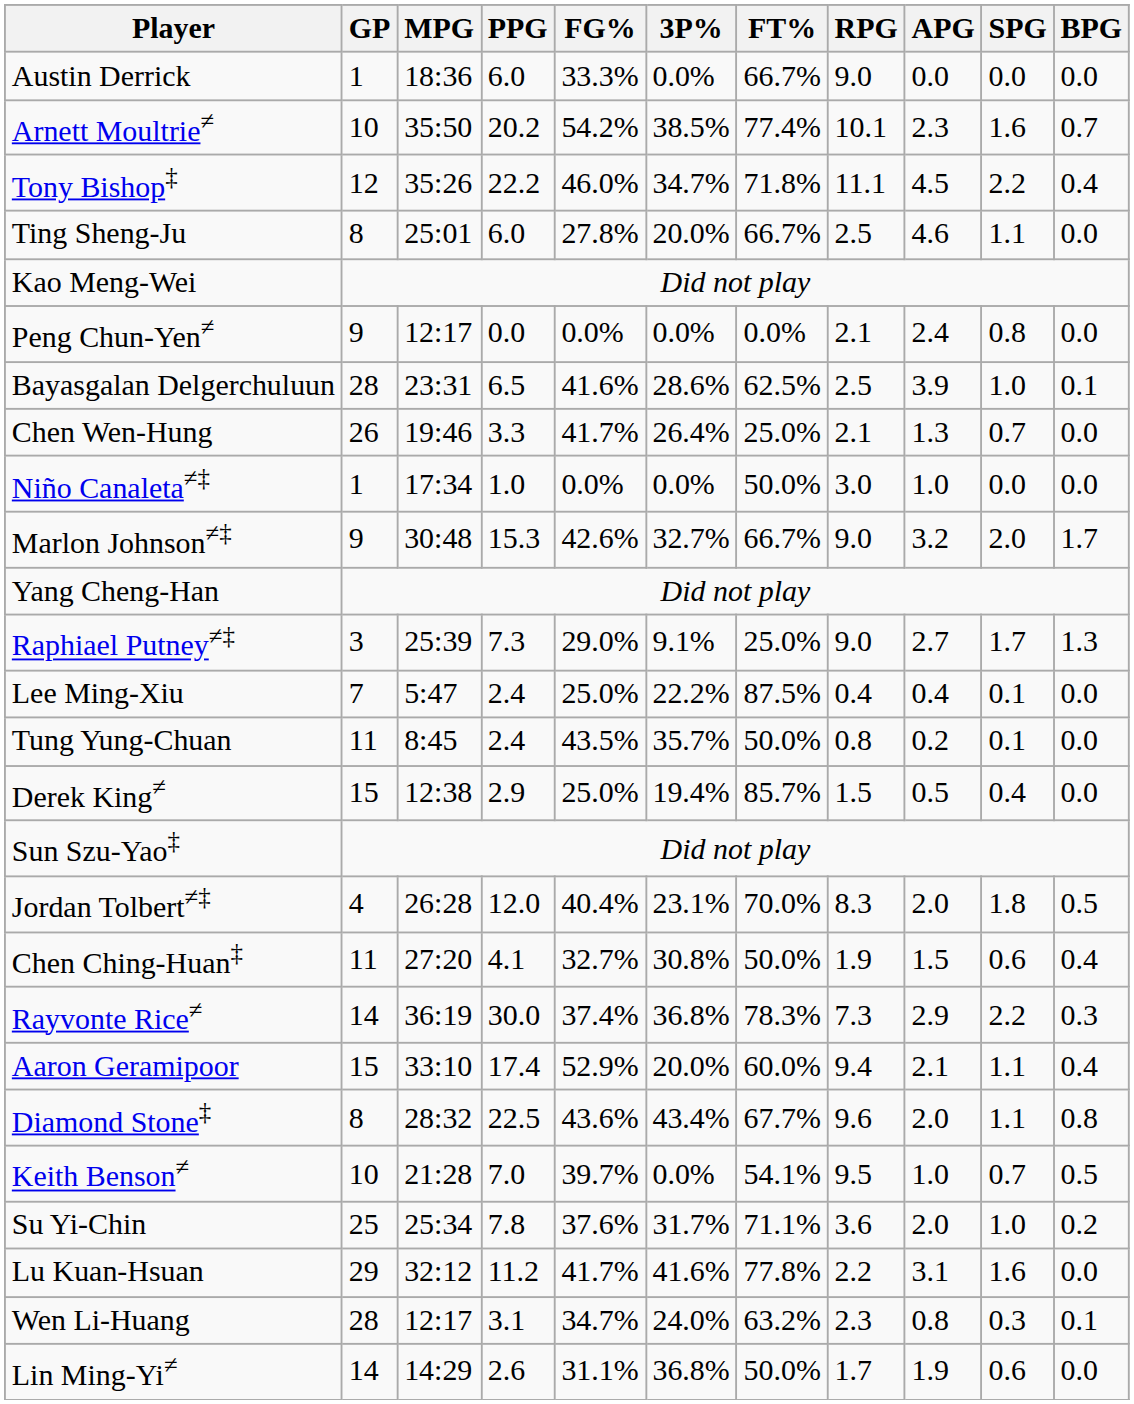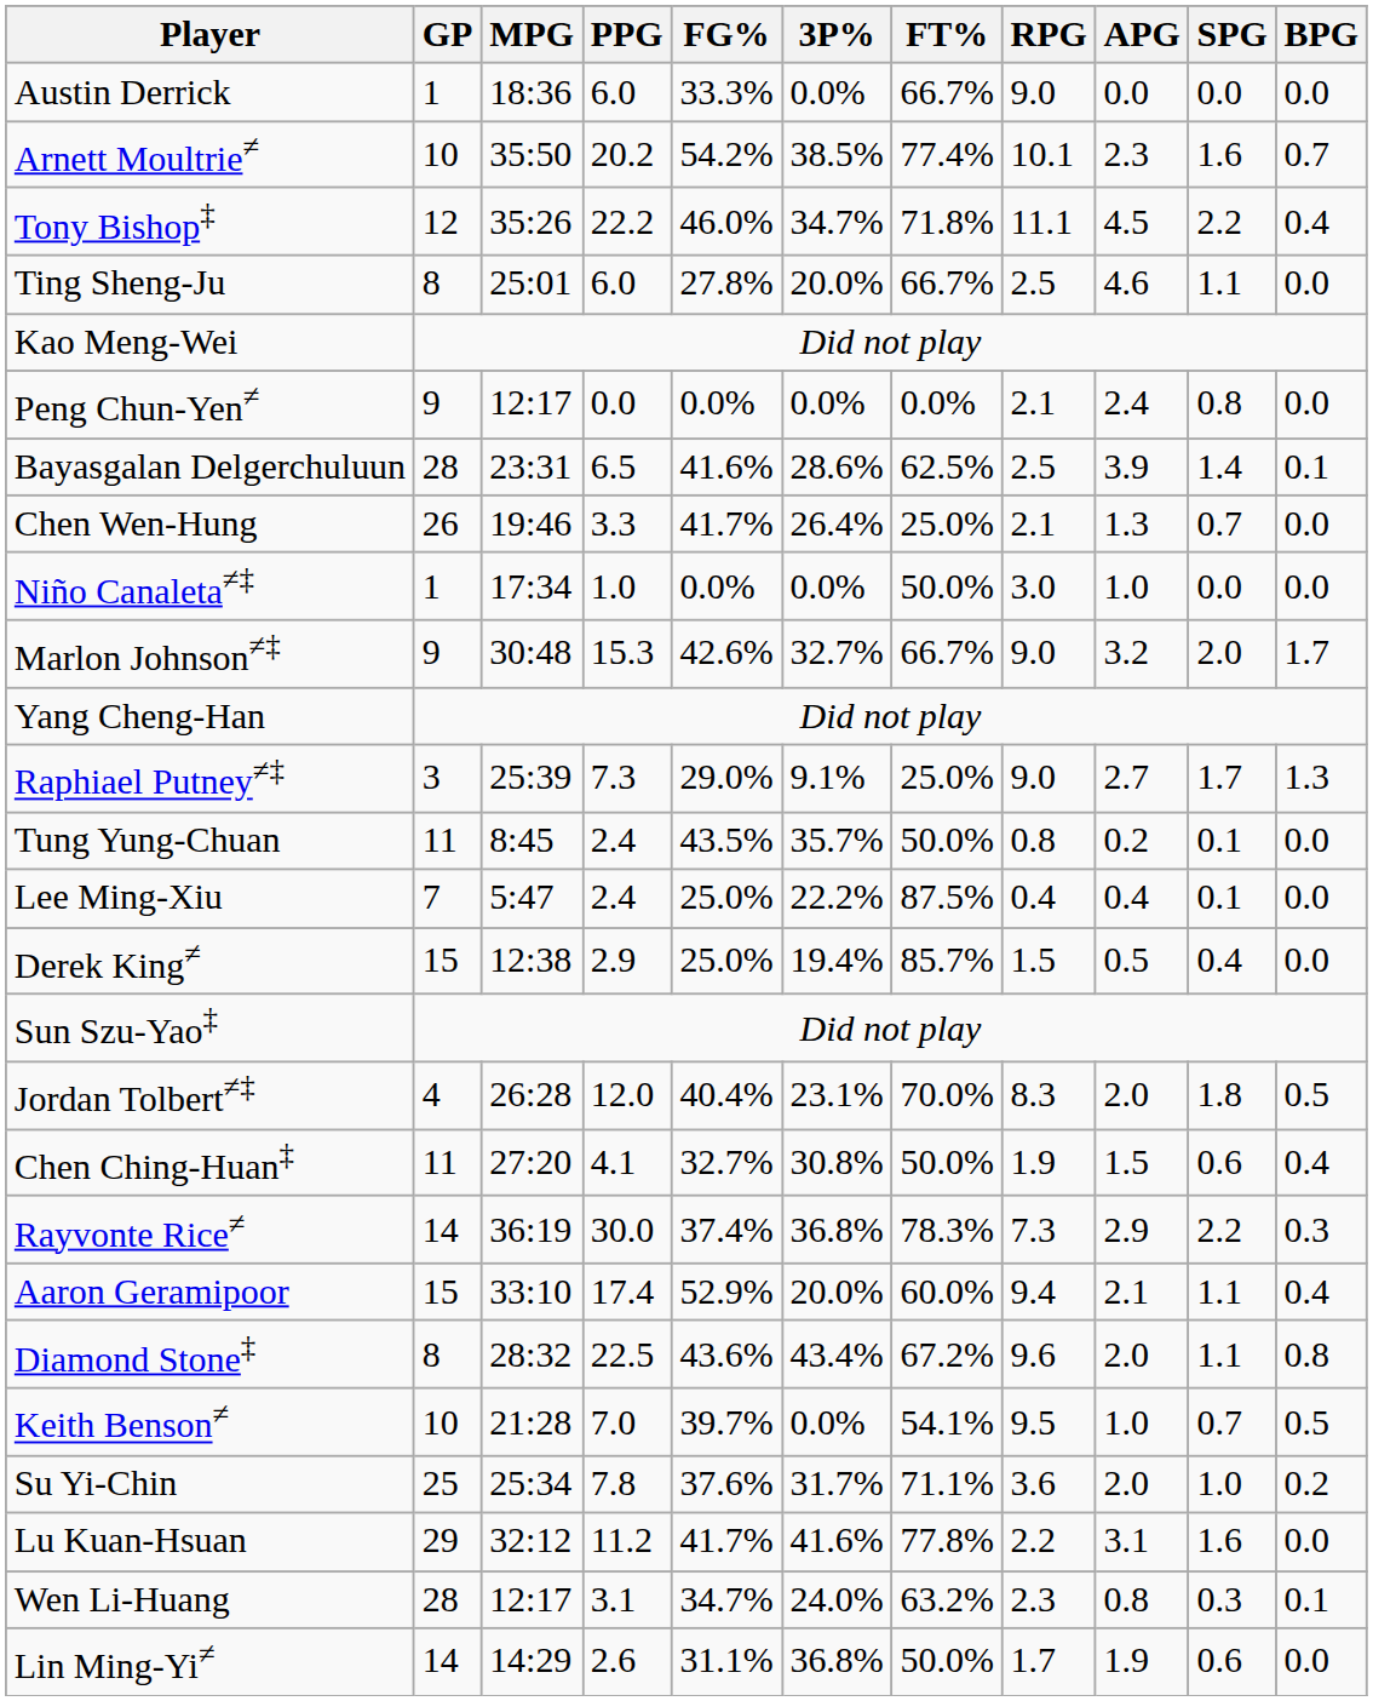Bayasgalan Delgerchuluun | SPG: 1.0 -> 1.4
rows swapped: Lee Ming-Xiu <-> Tung Yung-Chuan
Diamond Stone‡ | FT%: 67.7% -> 67.2%
